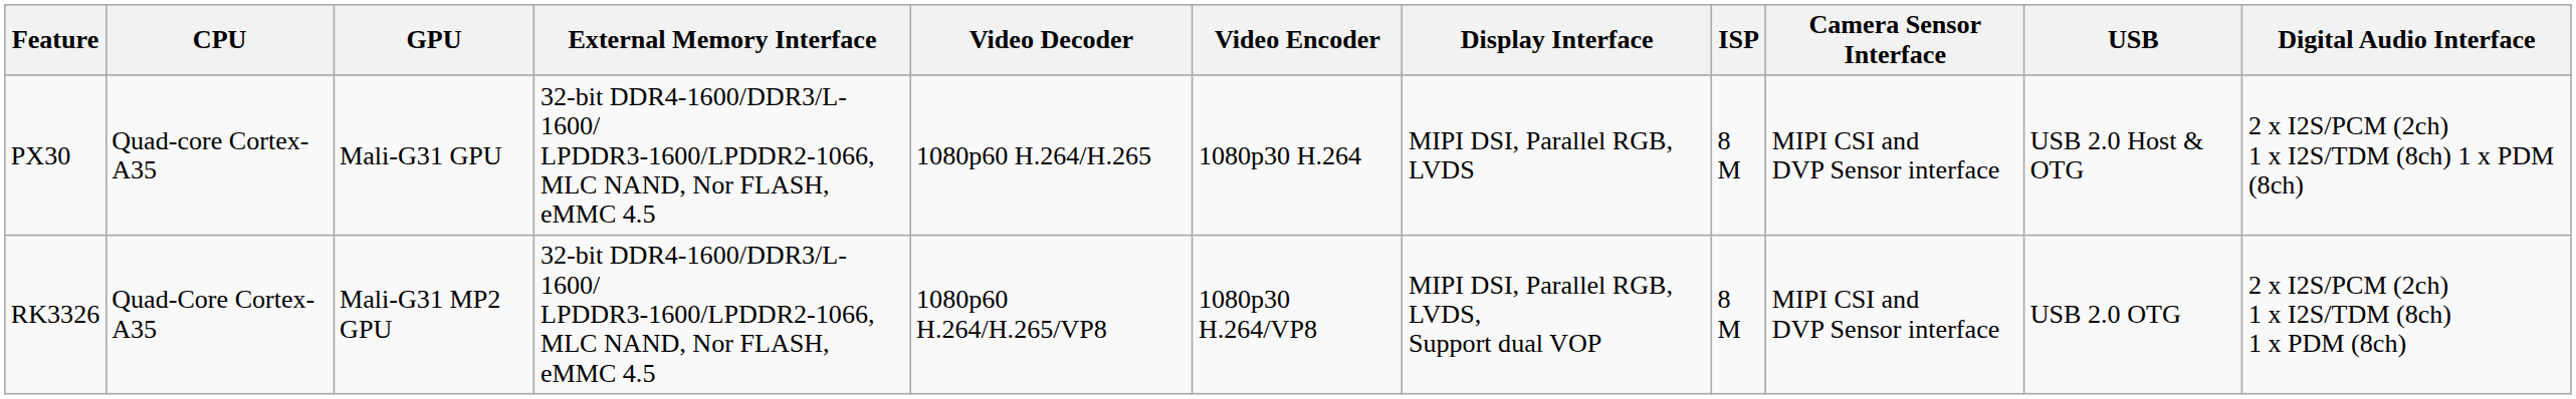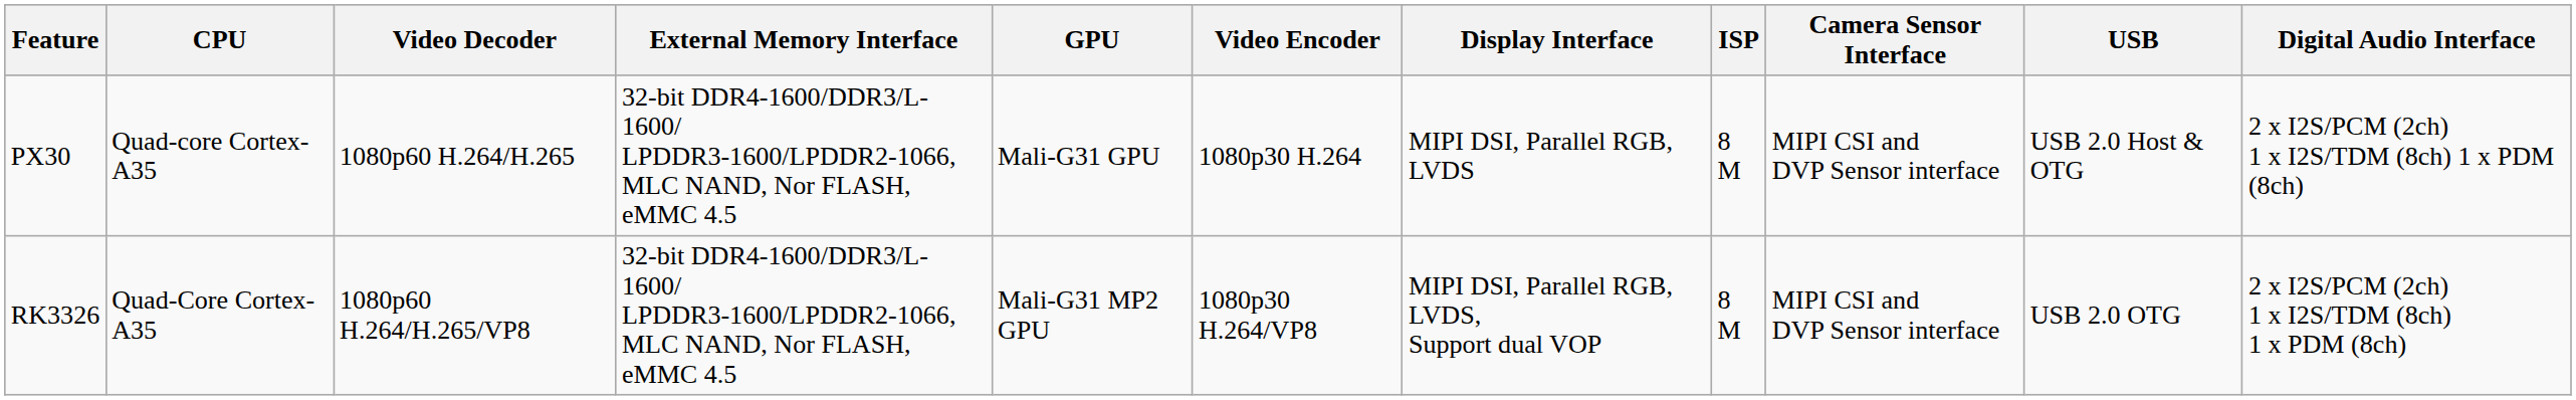columns swapped: GPU <-> Video Decoder
